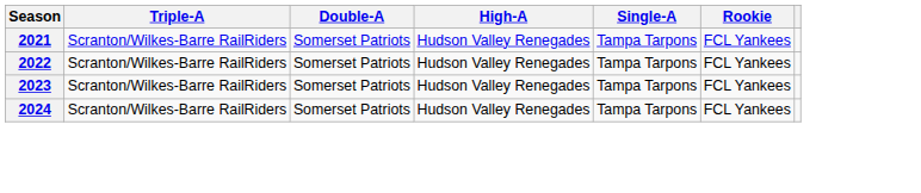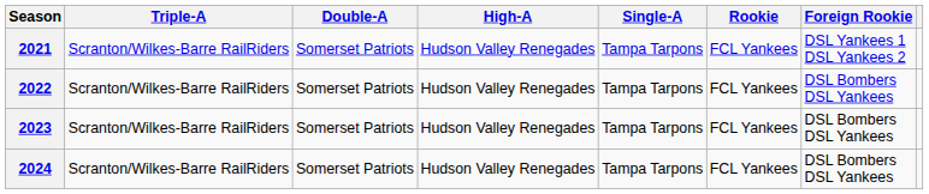+ column: Foreign Rookie | DSL Yankees 1 DSL Yankees 2 | DSL Bombers DSL Yankees | DSL Bombers DSL Yankees | DSL Bombers DSL Yankees
